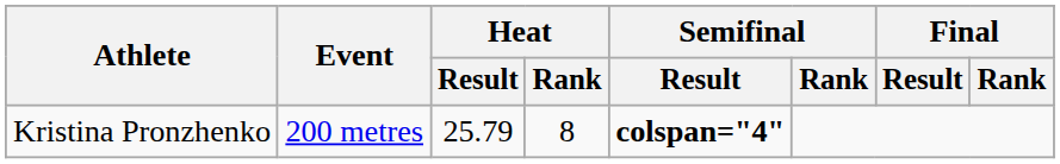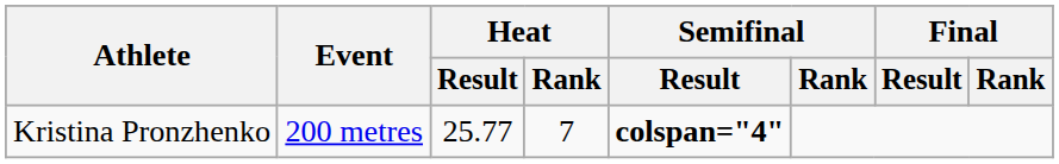Kristina Pronzhenko | Heat / Result: 25.79 -> 25.77
Kristina Pronzhenko | Heat / Rank: 8 -> 7
